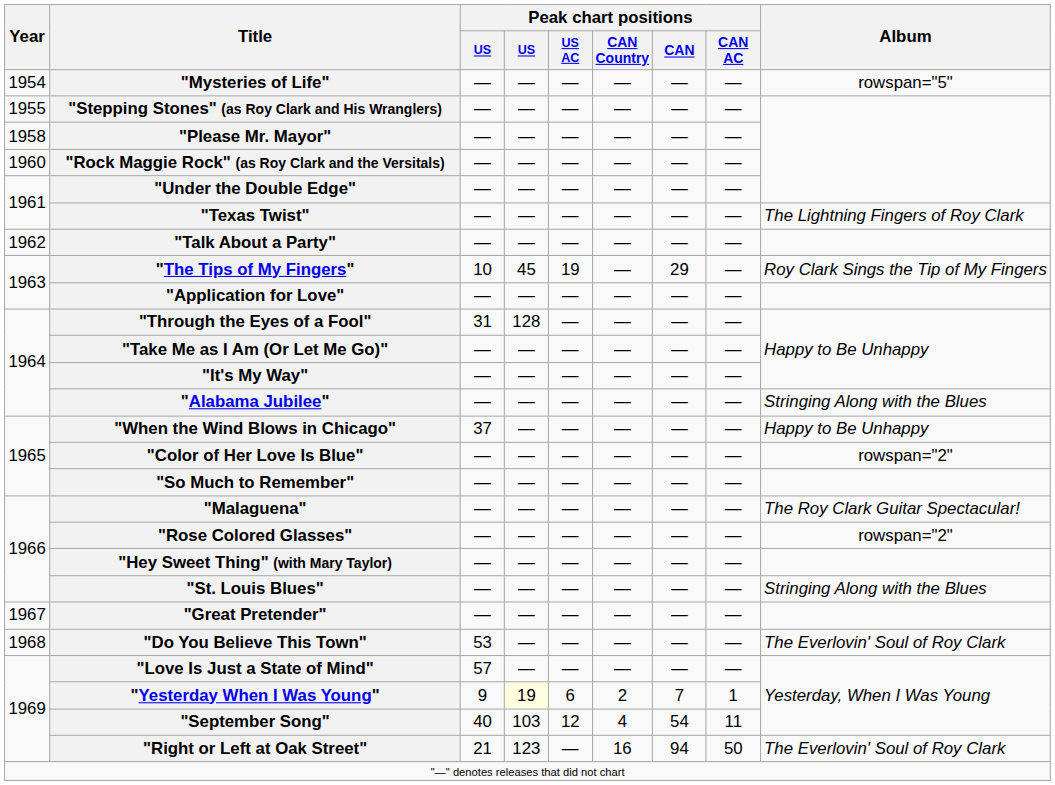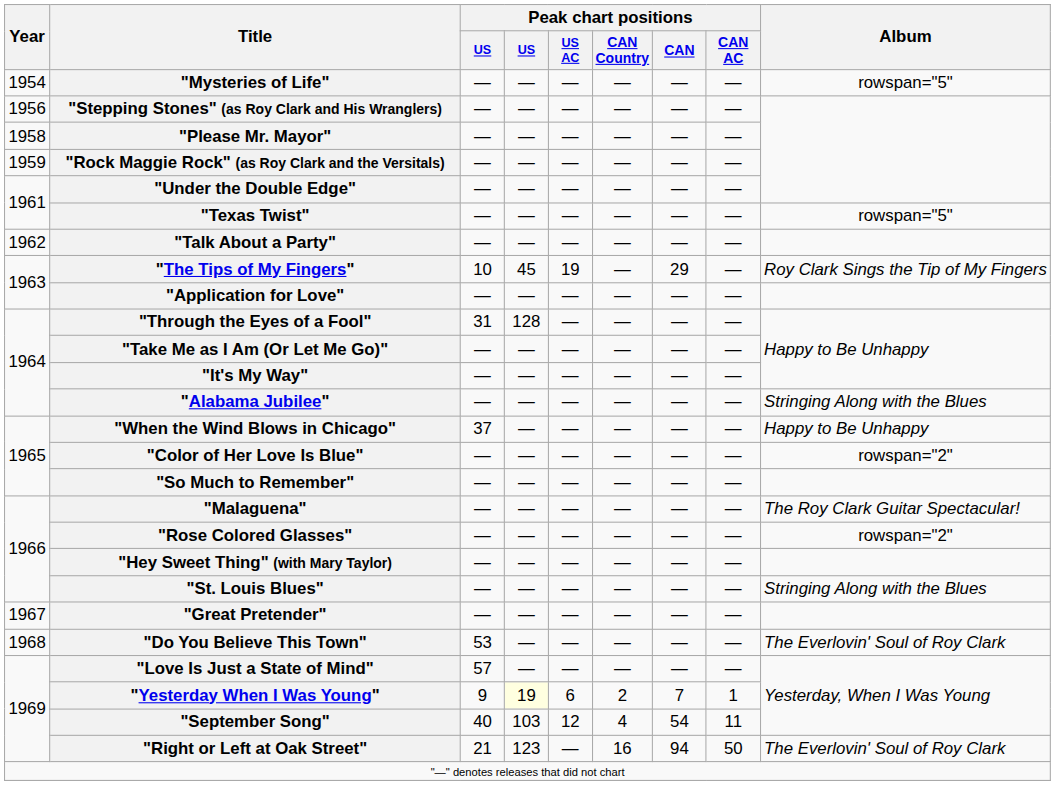"Stepping Stones" (as Roy Clark and His Wranglers) | Year: 1955 -> 1956
"Rock Maggie Rock" (as Roy Clark and the Versitals) | Year: 1960 -> 1959
"Texas Twist" | Album: The Lightning Fingers of Roy Clark -> rowspan="5"
